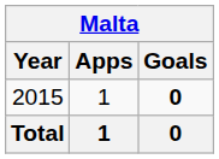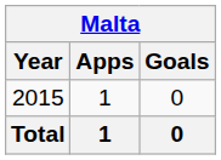2015 | Goals: bold -> normal
